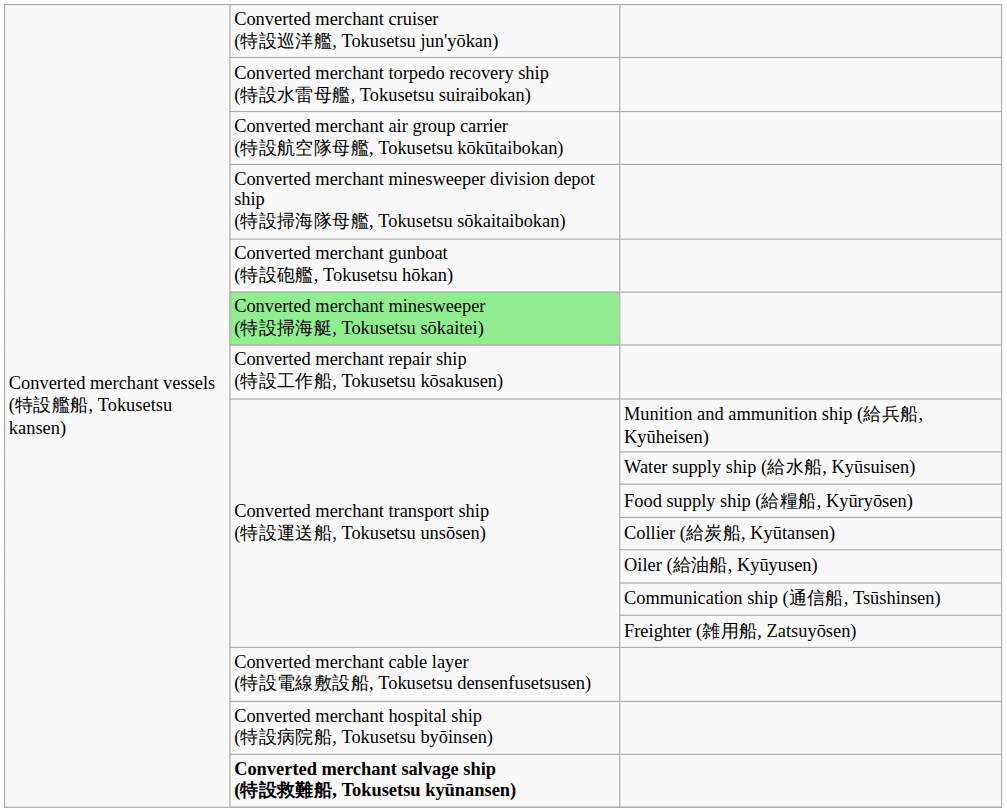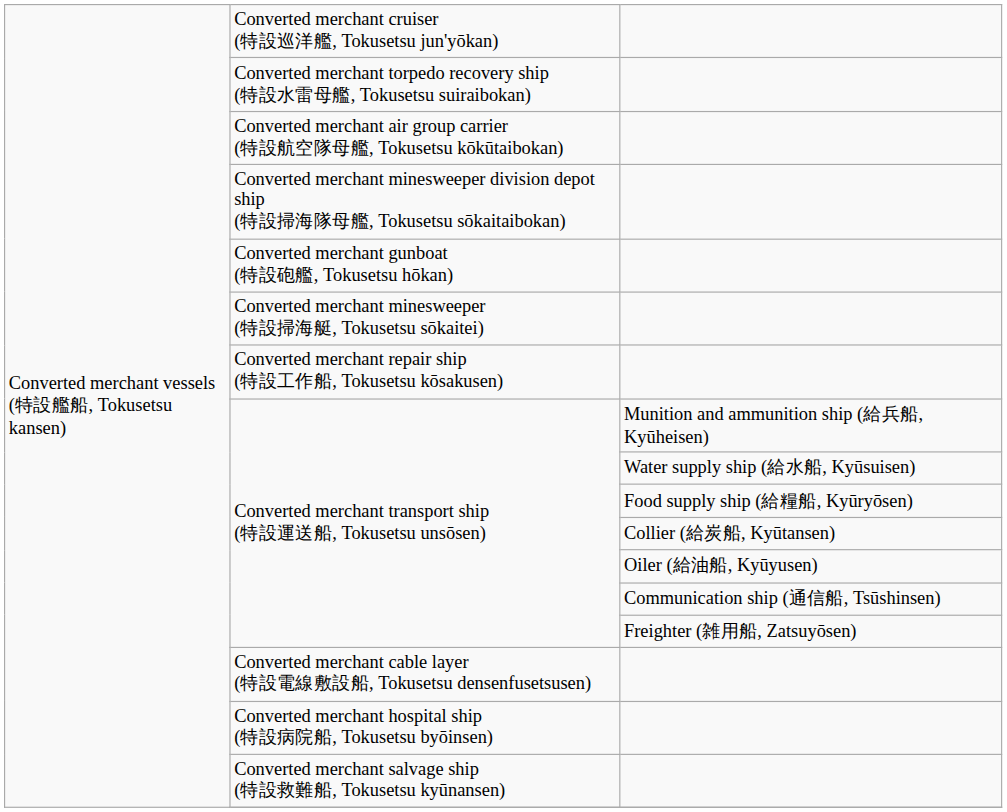Converted merchant minesweeper (特設掃海艇, Tokusetsu sōkaitei) | column 2: lightgreen background -> no background
Converted merchant salvage ship (特設救難船, Tokusetsu kyūnansen) | column 2: bold -> normal
